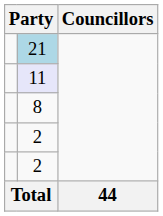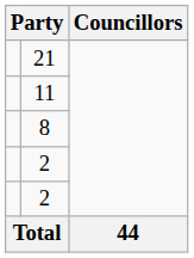21 | column 2: lightblue background -> no background
11 | column 2: lavender background -> no background
